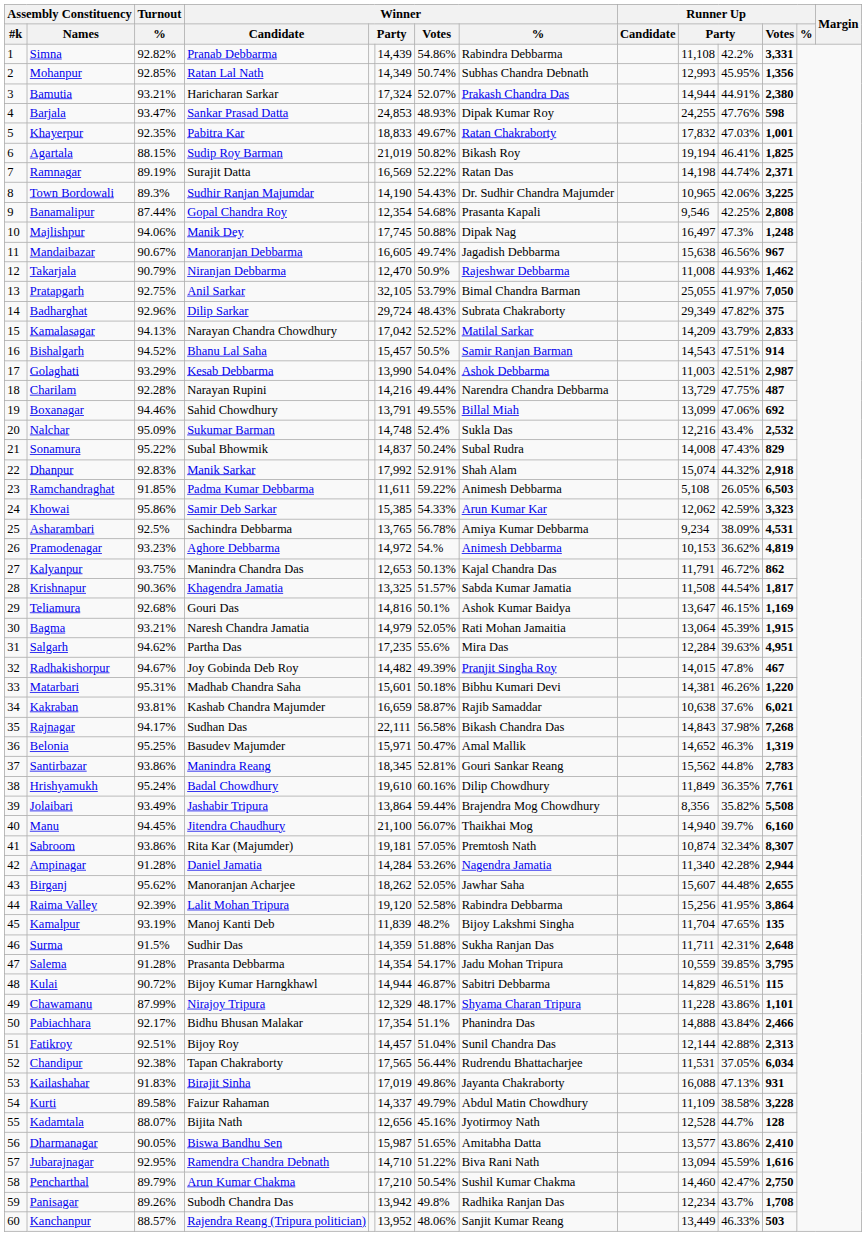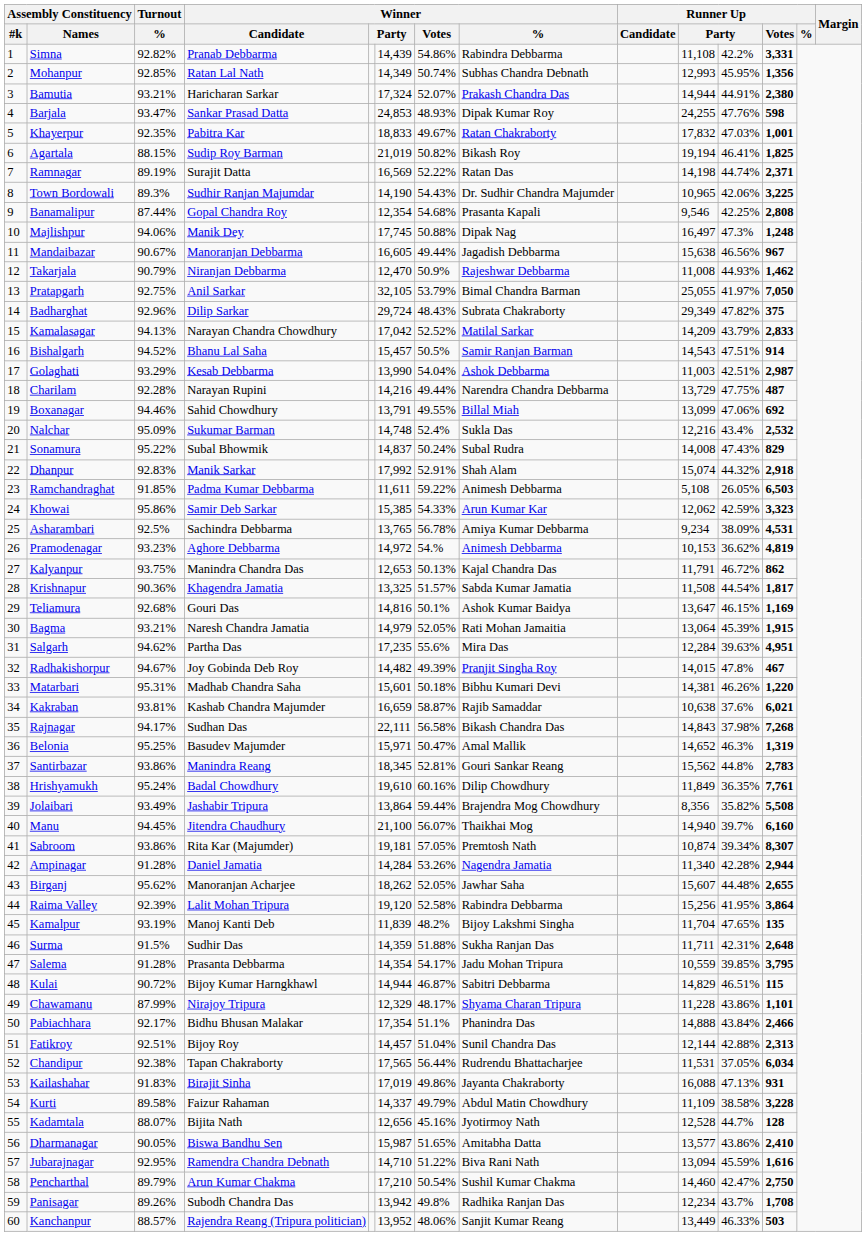Mandaibazar | Winner / Votes: 49.74% -> 49.44%
Sabroom | column 11: 32.34% -> 39.34%
